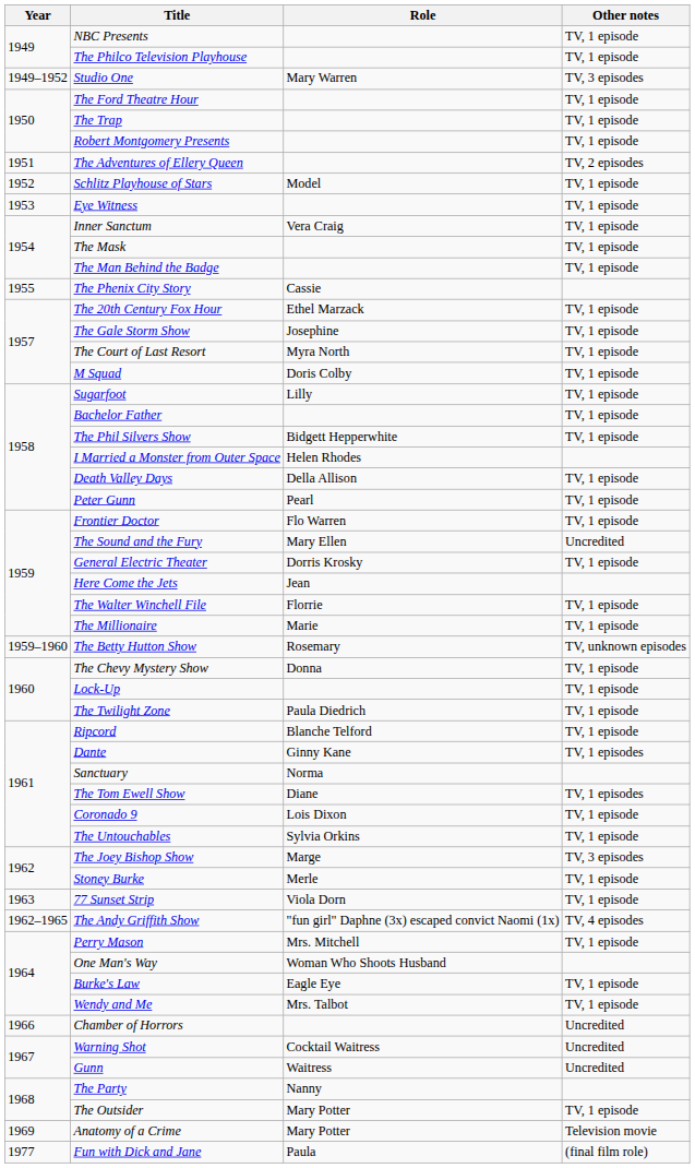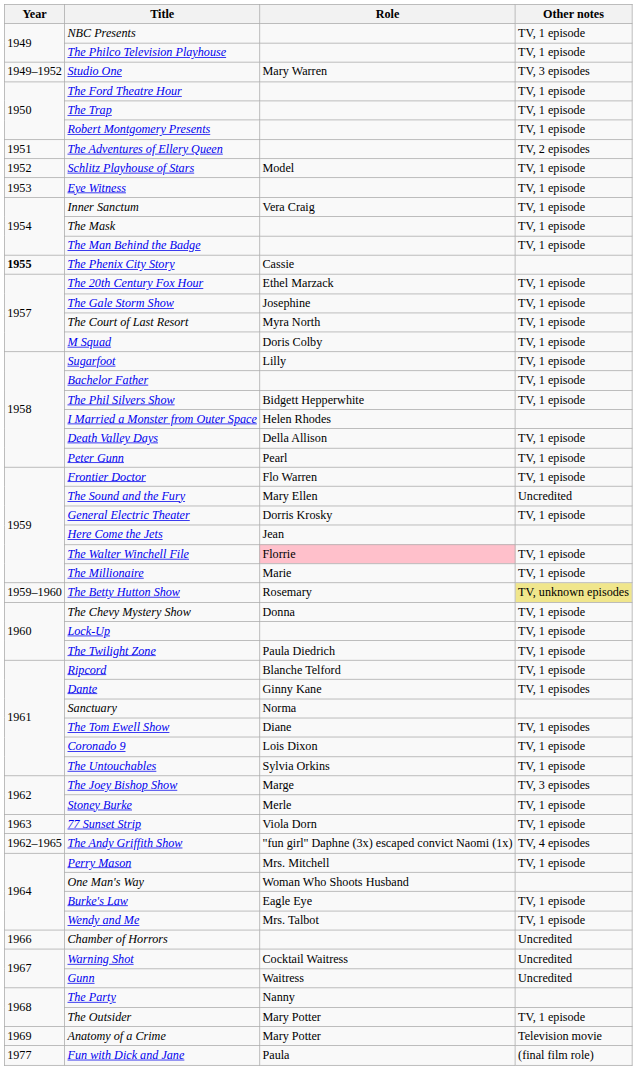The Phenix City Story | Year: normal -> bold
The Walter Winchell File | Role: no background -> pink background
The Betty Hutton Show | Other notes: no background -> khaki background
